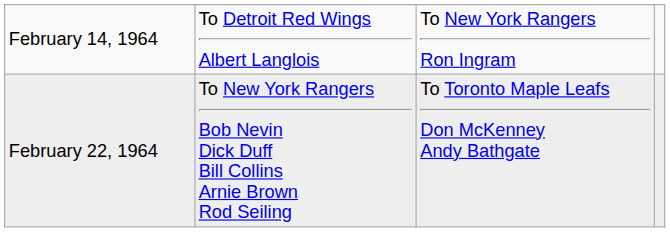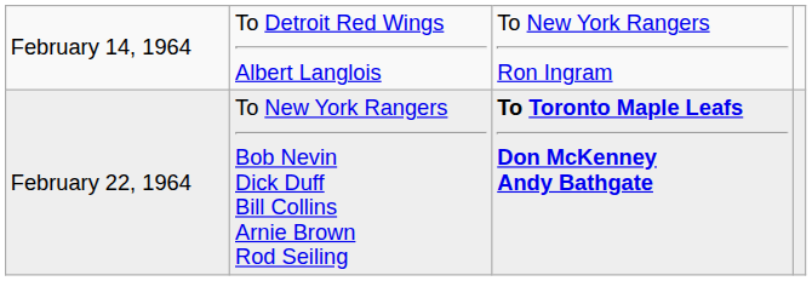February 22, 1964 | column 3: normal -> bold
